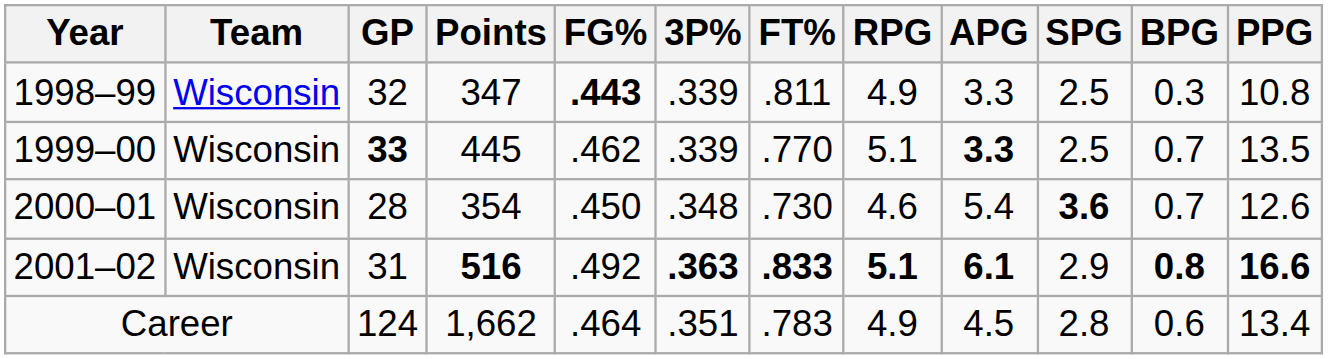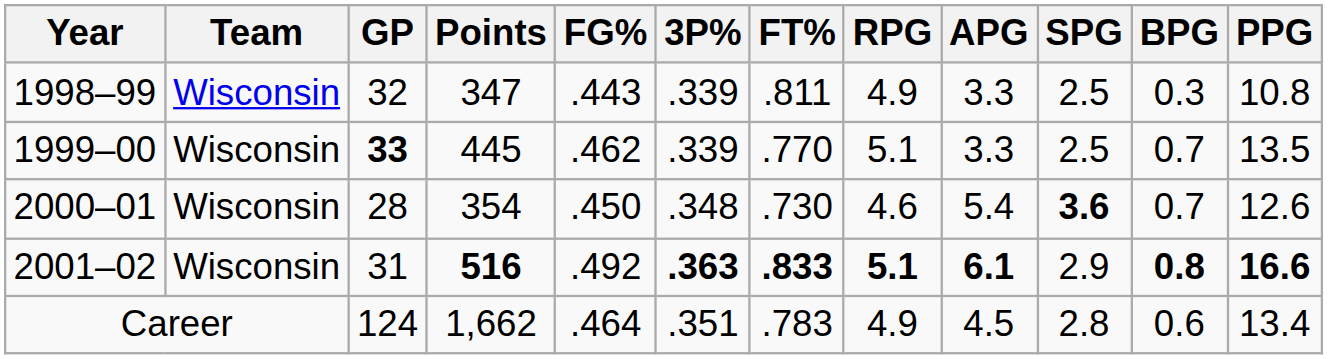1998–99 | FG%: bold -> normal
1999–00 | APG: bold -> normal
